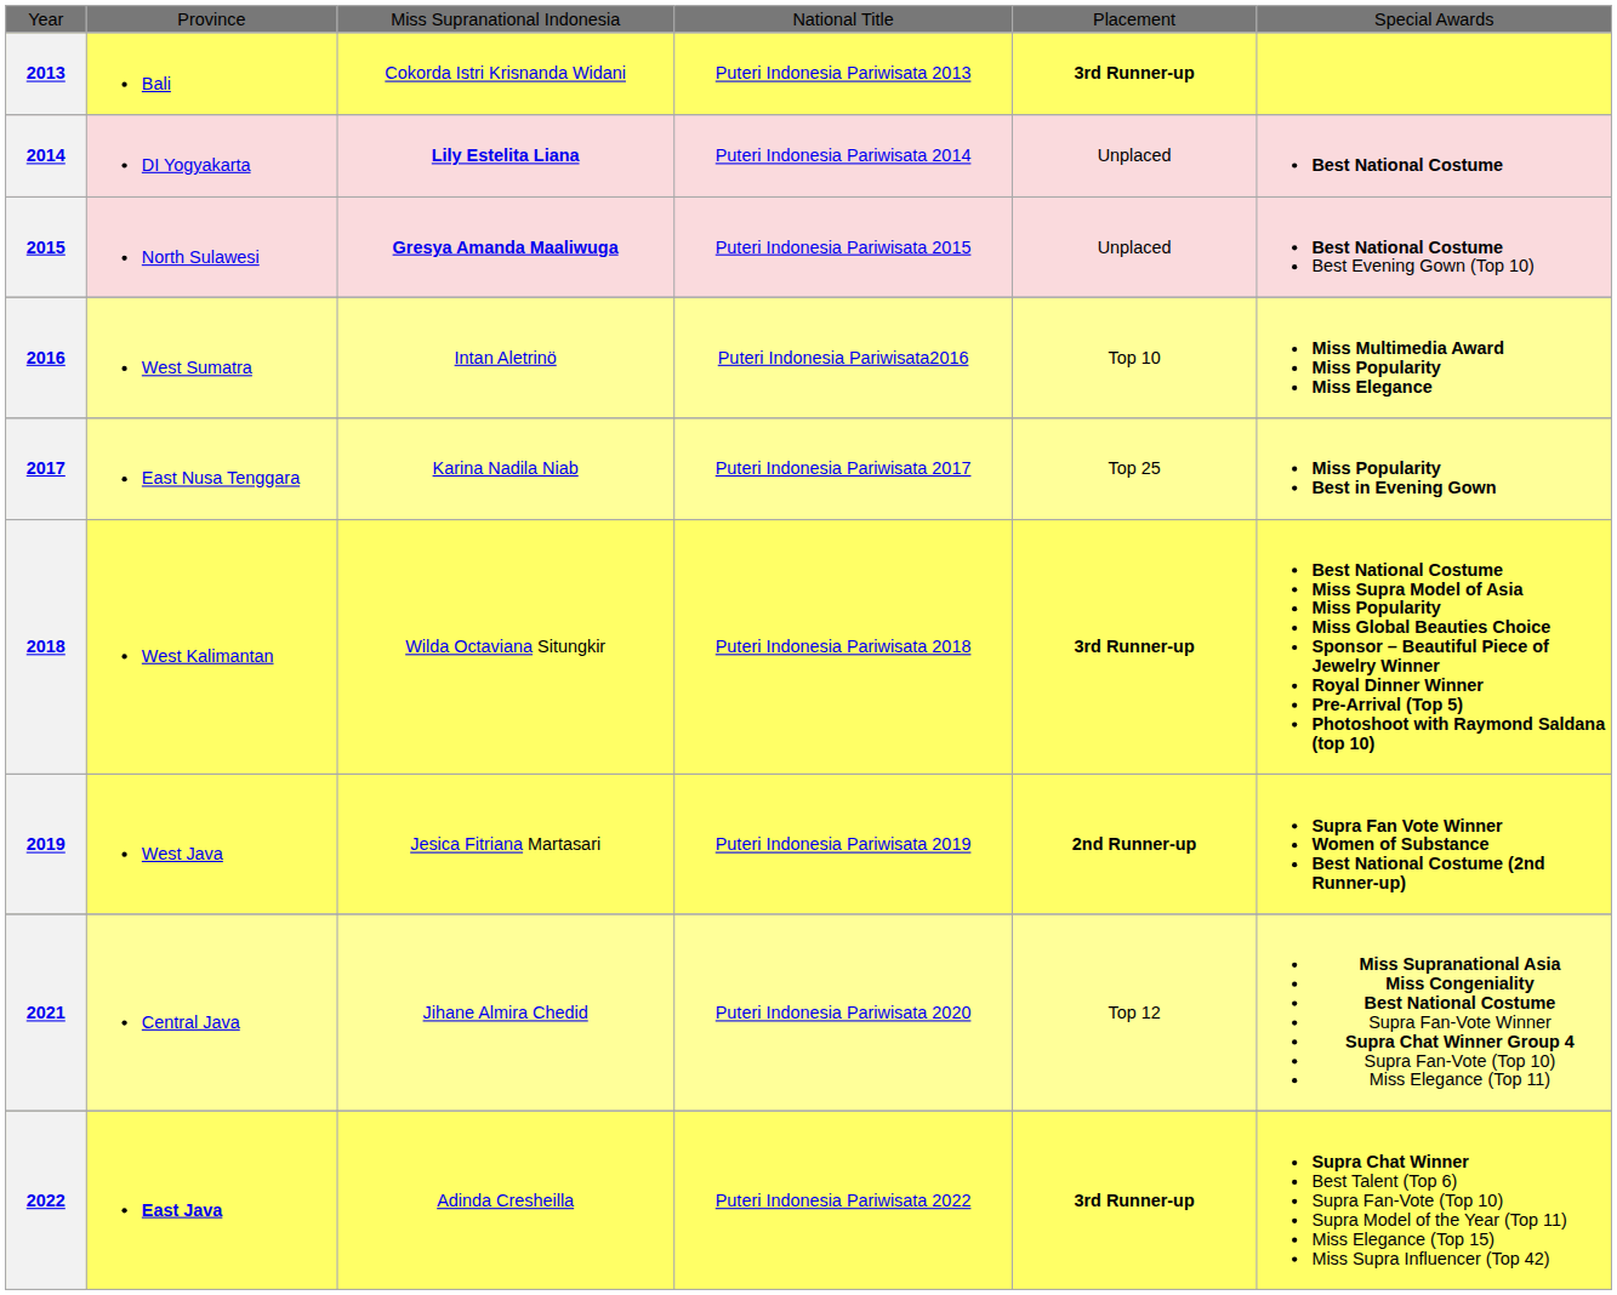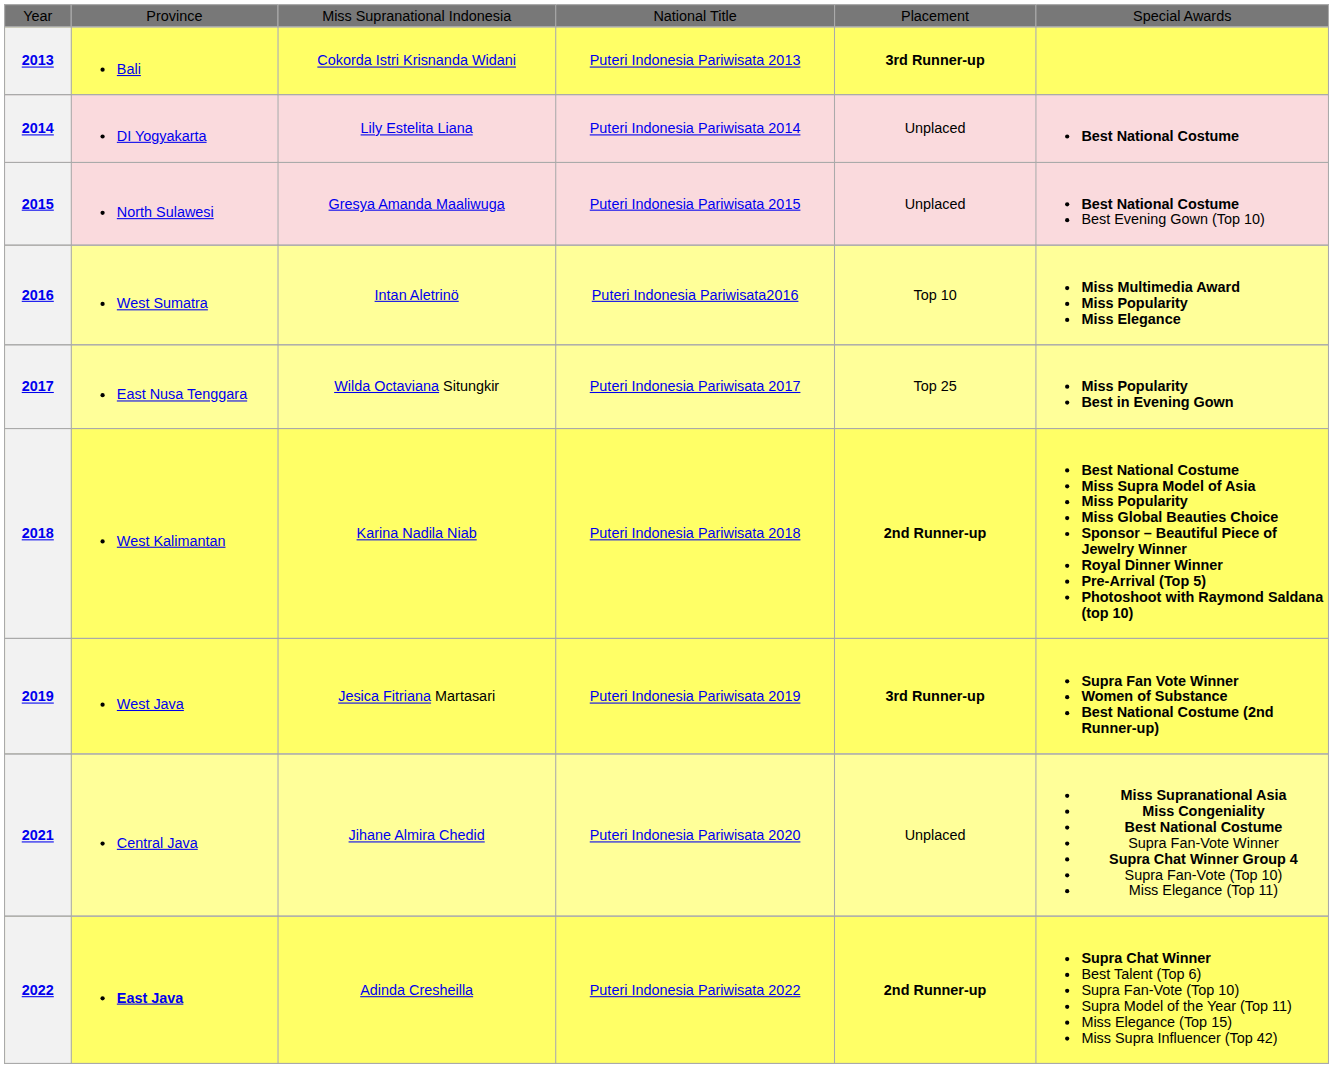2014 | column 3: bold -> normal
2015 | column 3: bold -> normal
2017 | column 3: Karina Nadila Niab -> Wilda Octaviana Situngkir
2018 | column 3: Wilda Octaviana Situngkir -> Karina Nadila Niab
2018 | column 5: 3rd Runner-up -> 2nd Runner-up
2019 | column 5: 2nd Runner-up -> 3rd Runner-up
2021 | column 5: Top 12 -> Unplaced
2022 | column 5: 3rd Runner-up -> 2nd Runner-up
